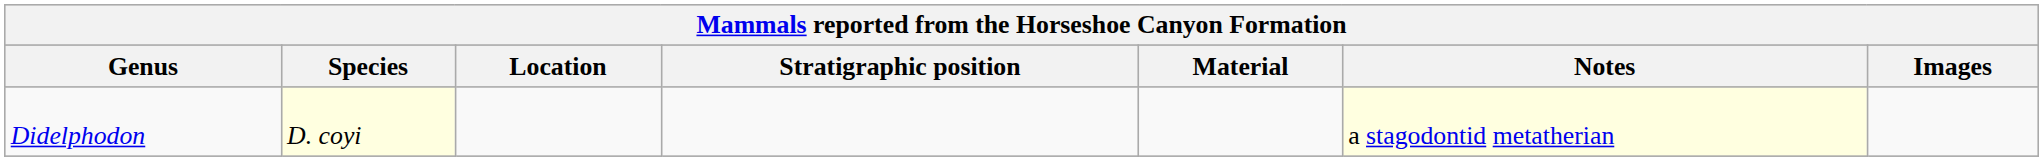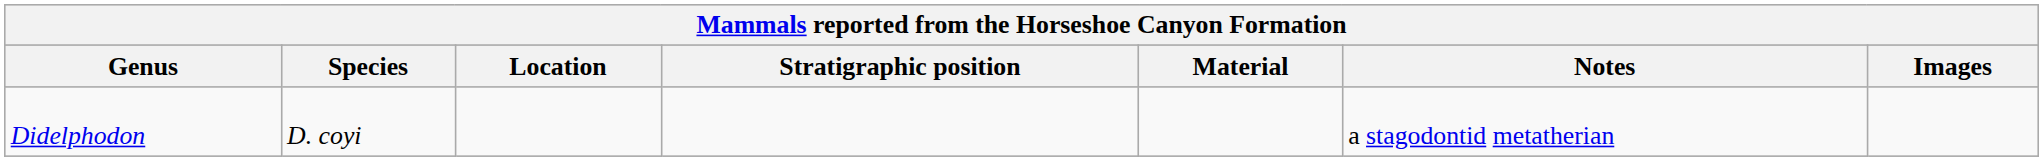Didelphodon | Species: lightyellow background -> no background
Didelphodon | Notes: lightyellow background -> no background
